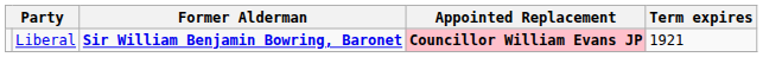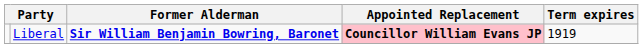Liberal | Term expires: 1921 -> 1919
